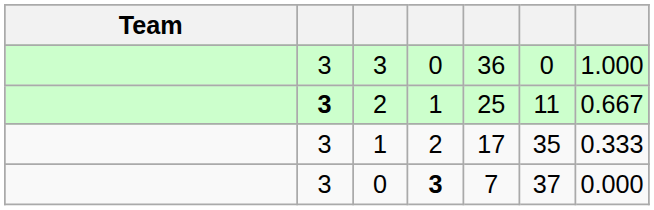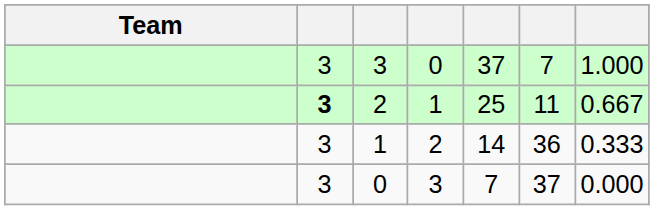row 2 | column 5: 36 -> 37
row 2 | column 6: 0 -> 7
row 4 | column 5: 17 -> 14
row 4 | column 6: 35 -> 36
row 5 | column 4: bold -> normal
